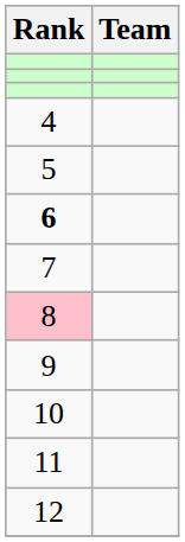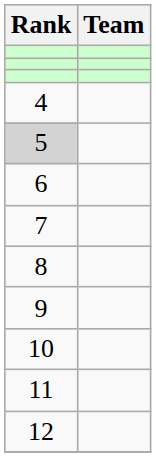row 6 | Rank: no background -> lightgrey background
row 7 | Rank: bold -> normal
row 9 | Rank: pink background -> no background
